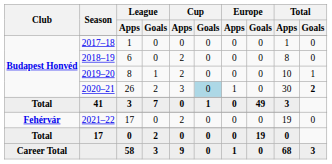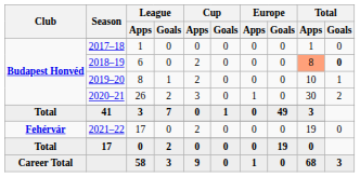6 | Total / Apps: no background -> lightsalmon background
6 | Total / Goals: normal -> bold
26 | Cup / Goals: lightblue background -> no background
26 | Total / Goals: bold -> normal
